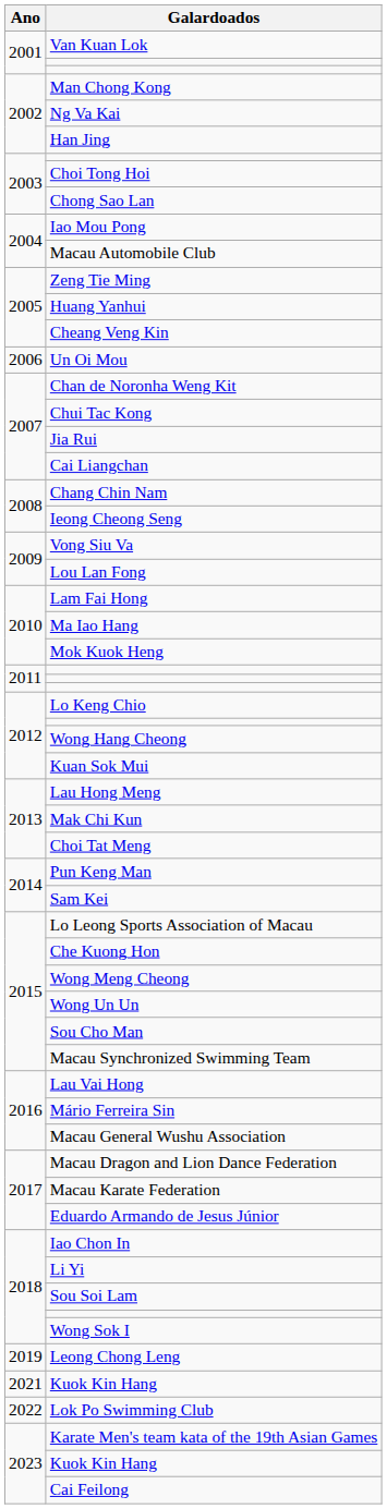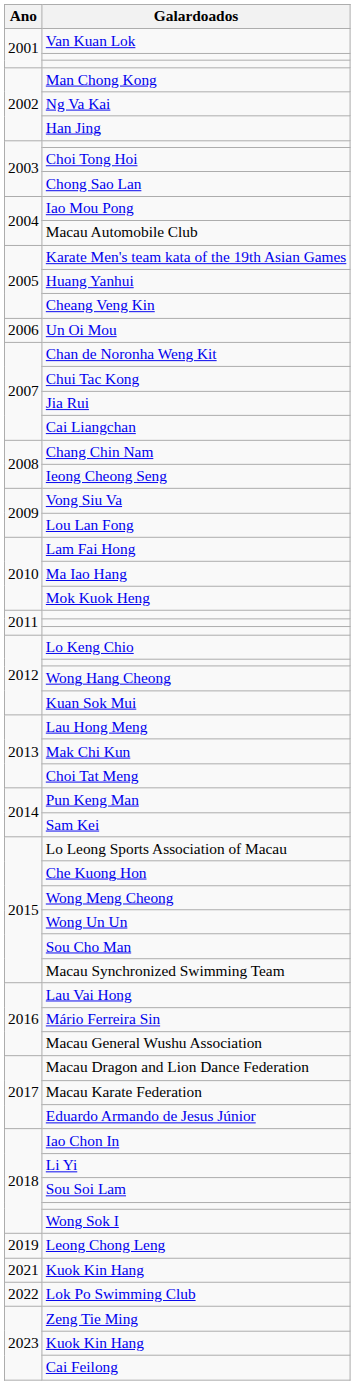row 13 | Galardoados: Zeng Tie Ming -> Karate Men's team kata of the 19th Asian Games
row 60 | Galardoados: Karate Men's team kata of the 19th Asian Games -> Zeng Tie Ming
